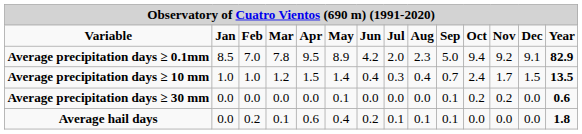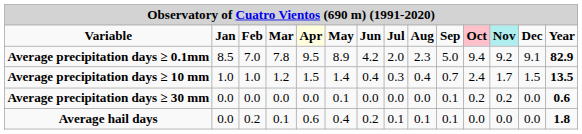Variable | column 5: no background -> lightyellow background
Variable | column 11: no background -> pink background
Variable | column 12: no background -> paleturquoise background
